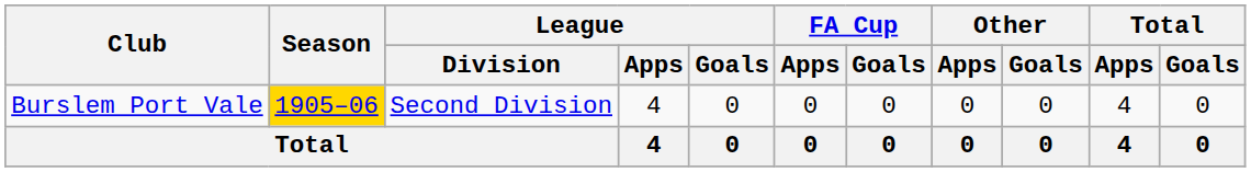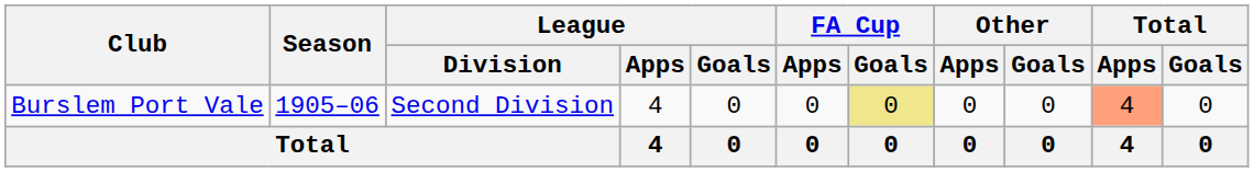Burslem Port Vale | Season: gold background -> no background
Burslem Port Vale | FA Cup / Goals: no background -> khaki background
Burslem Port Vale | Total / Apps: no background -> lightsalmon background
